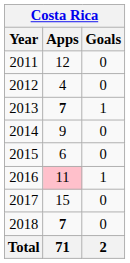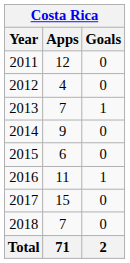2013 | Apps: bold -> normal
2016 | Apps: pink background -> no background
2018 | Apps: bold -> normal
